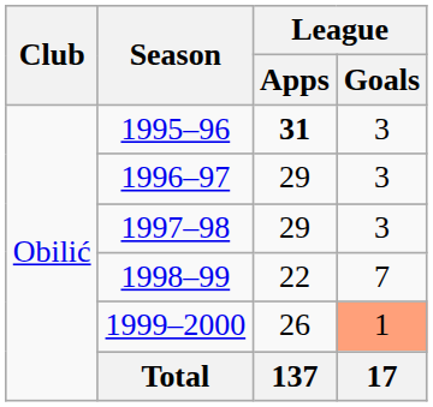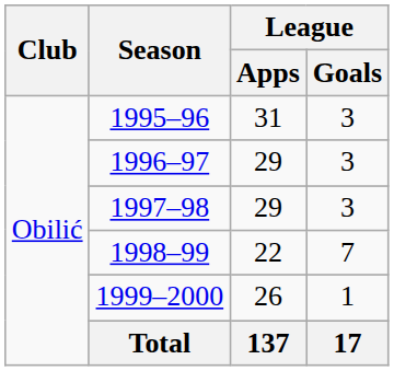1995–96 | League / Apps: bold -> normal
1999–2000 | League / Goals: lightsalmon background -> no background
